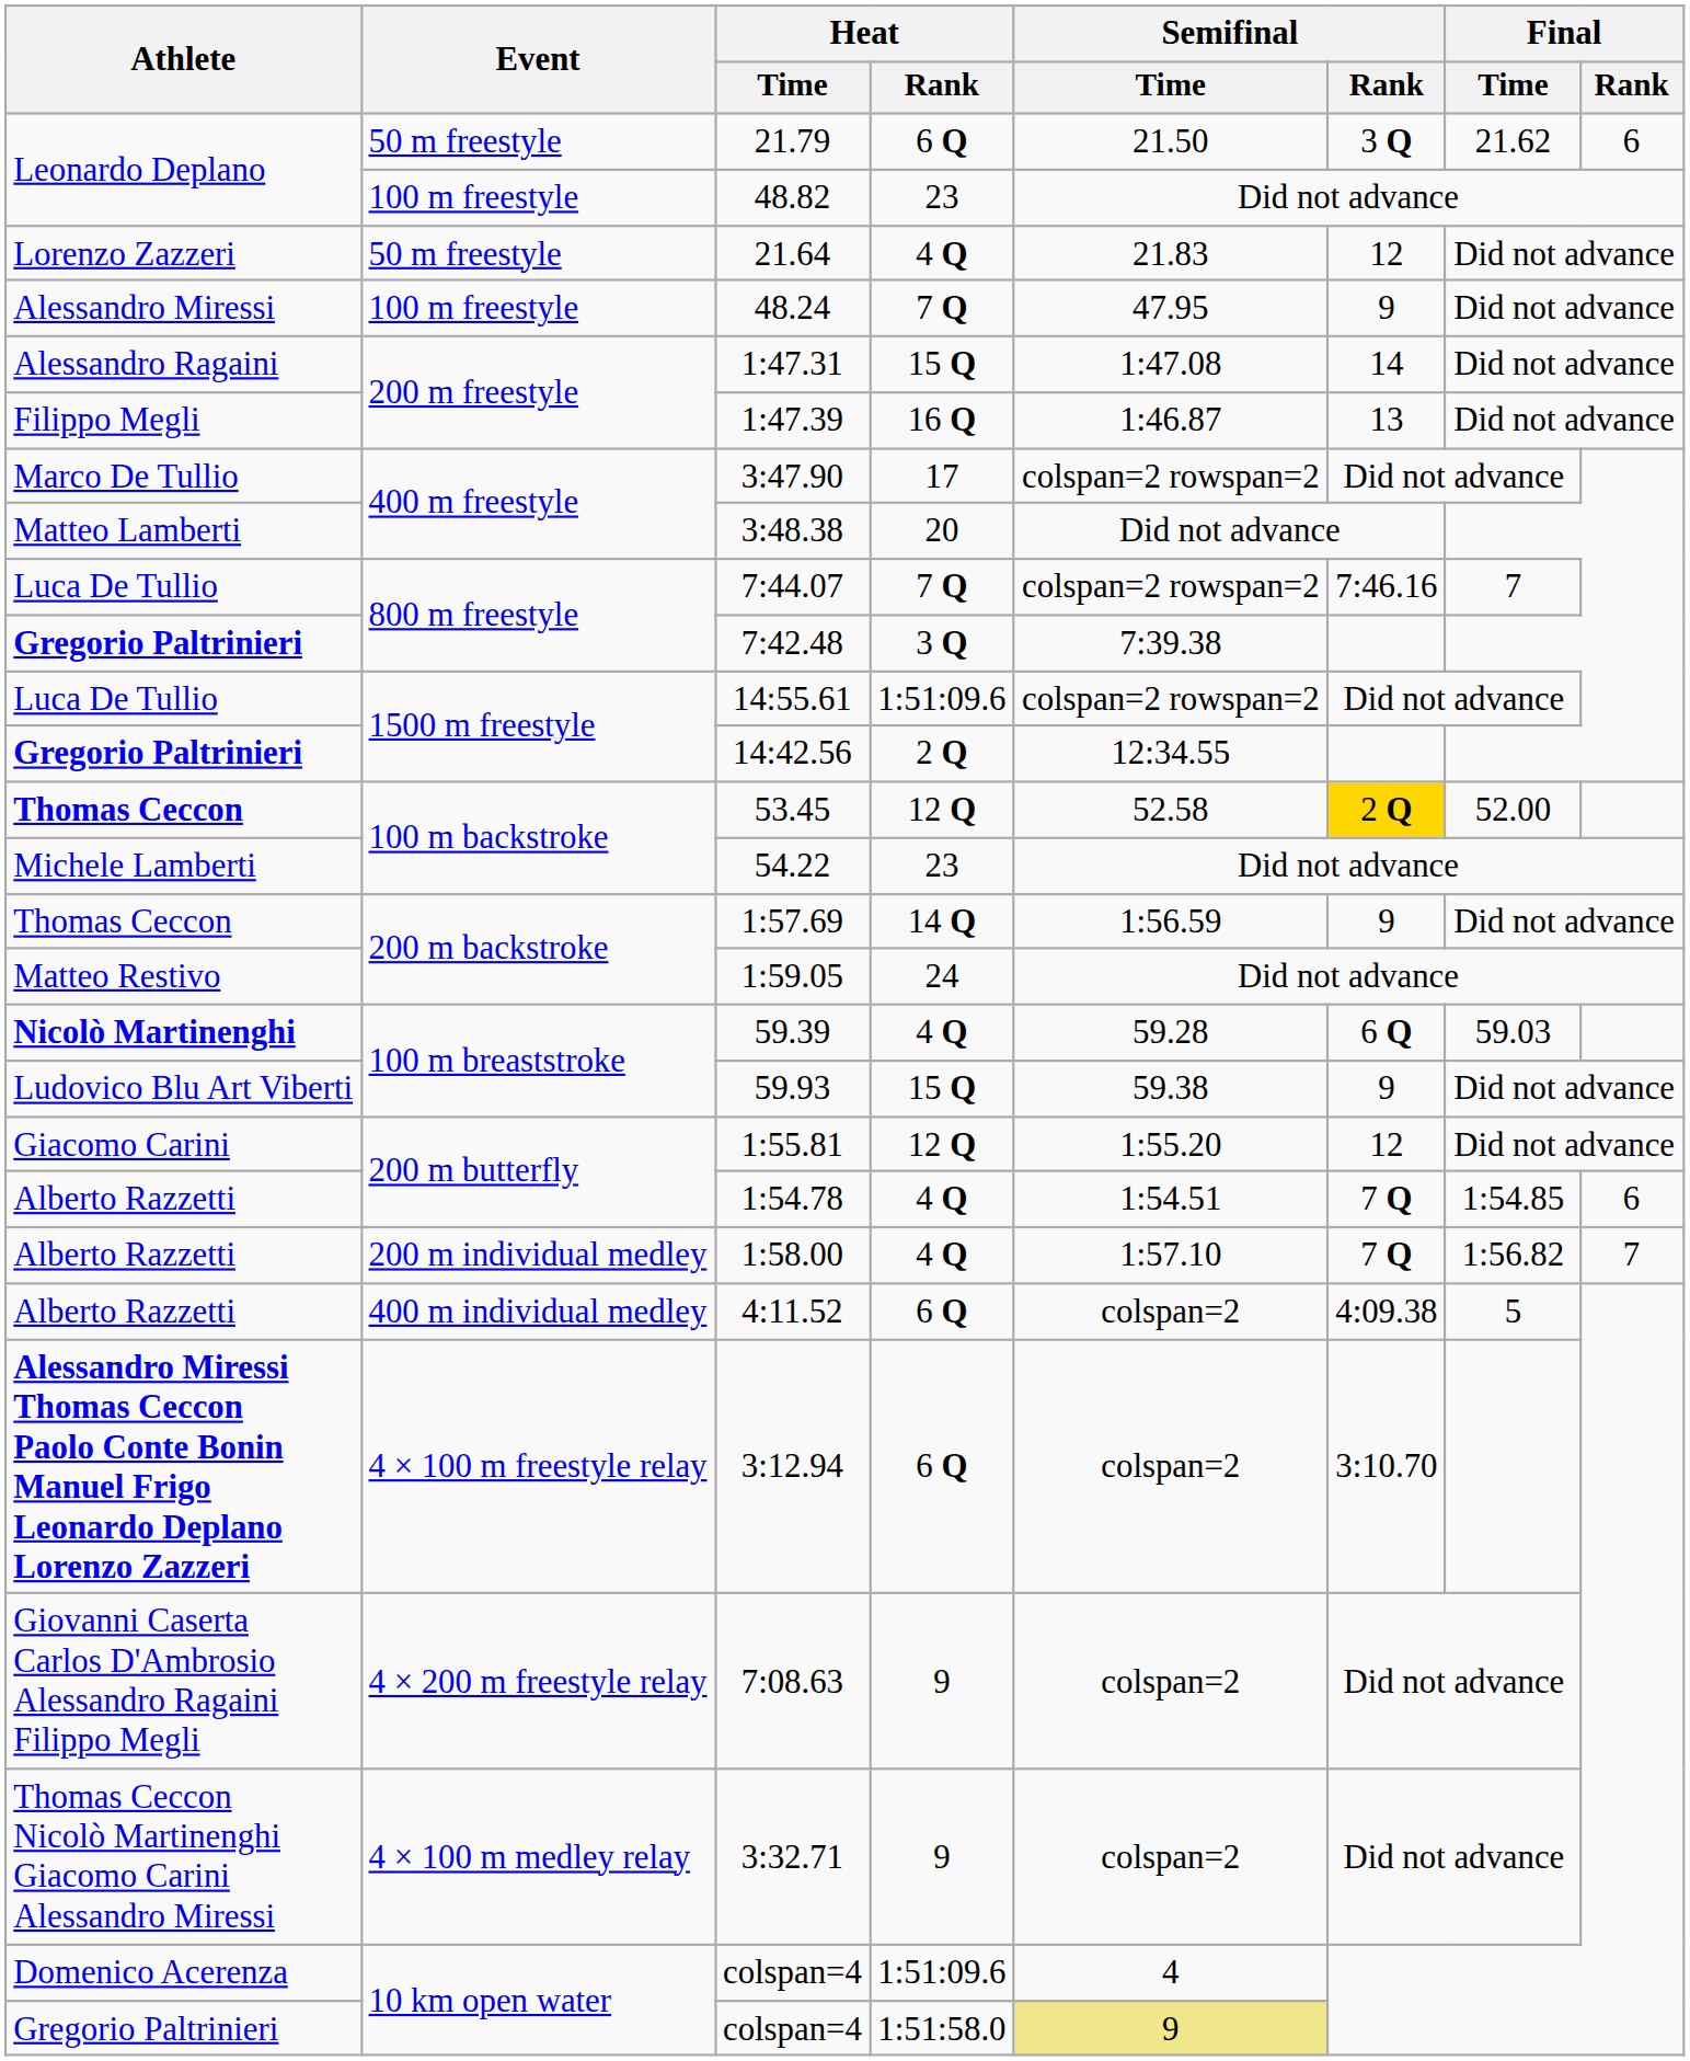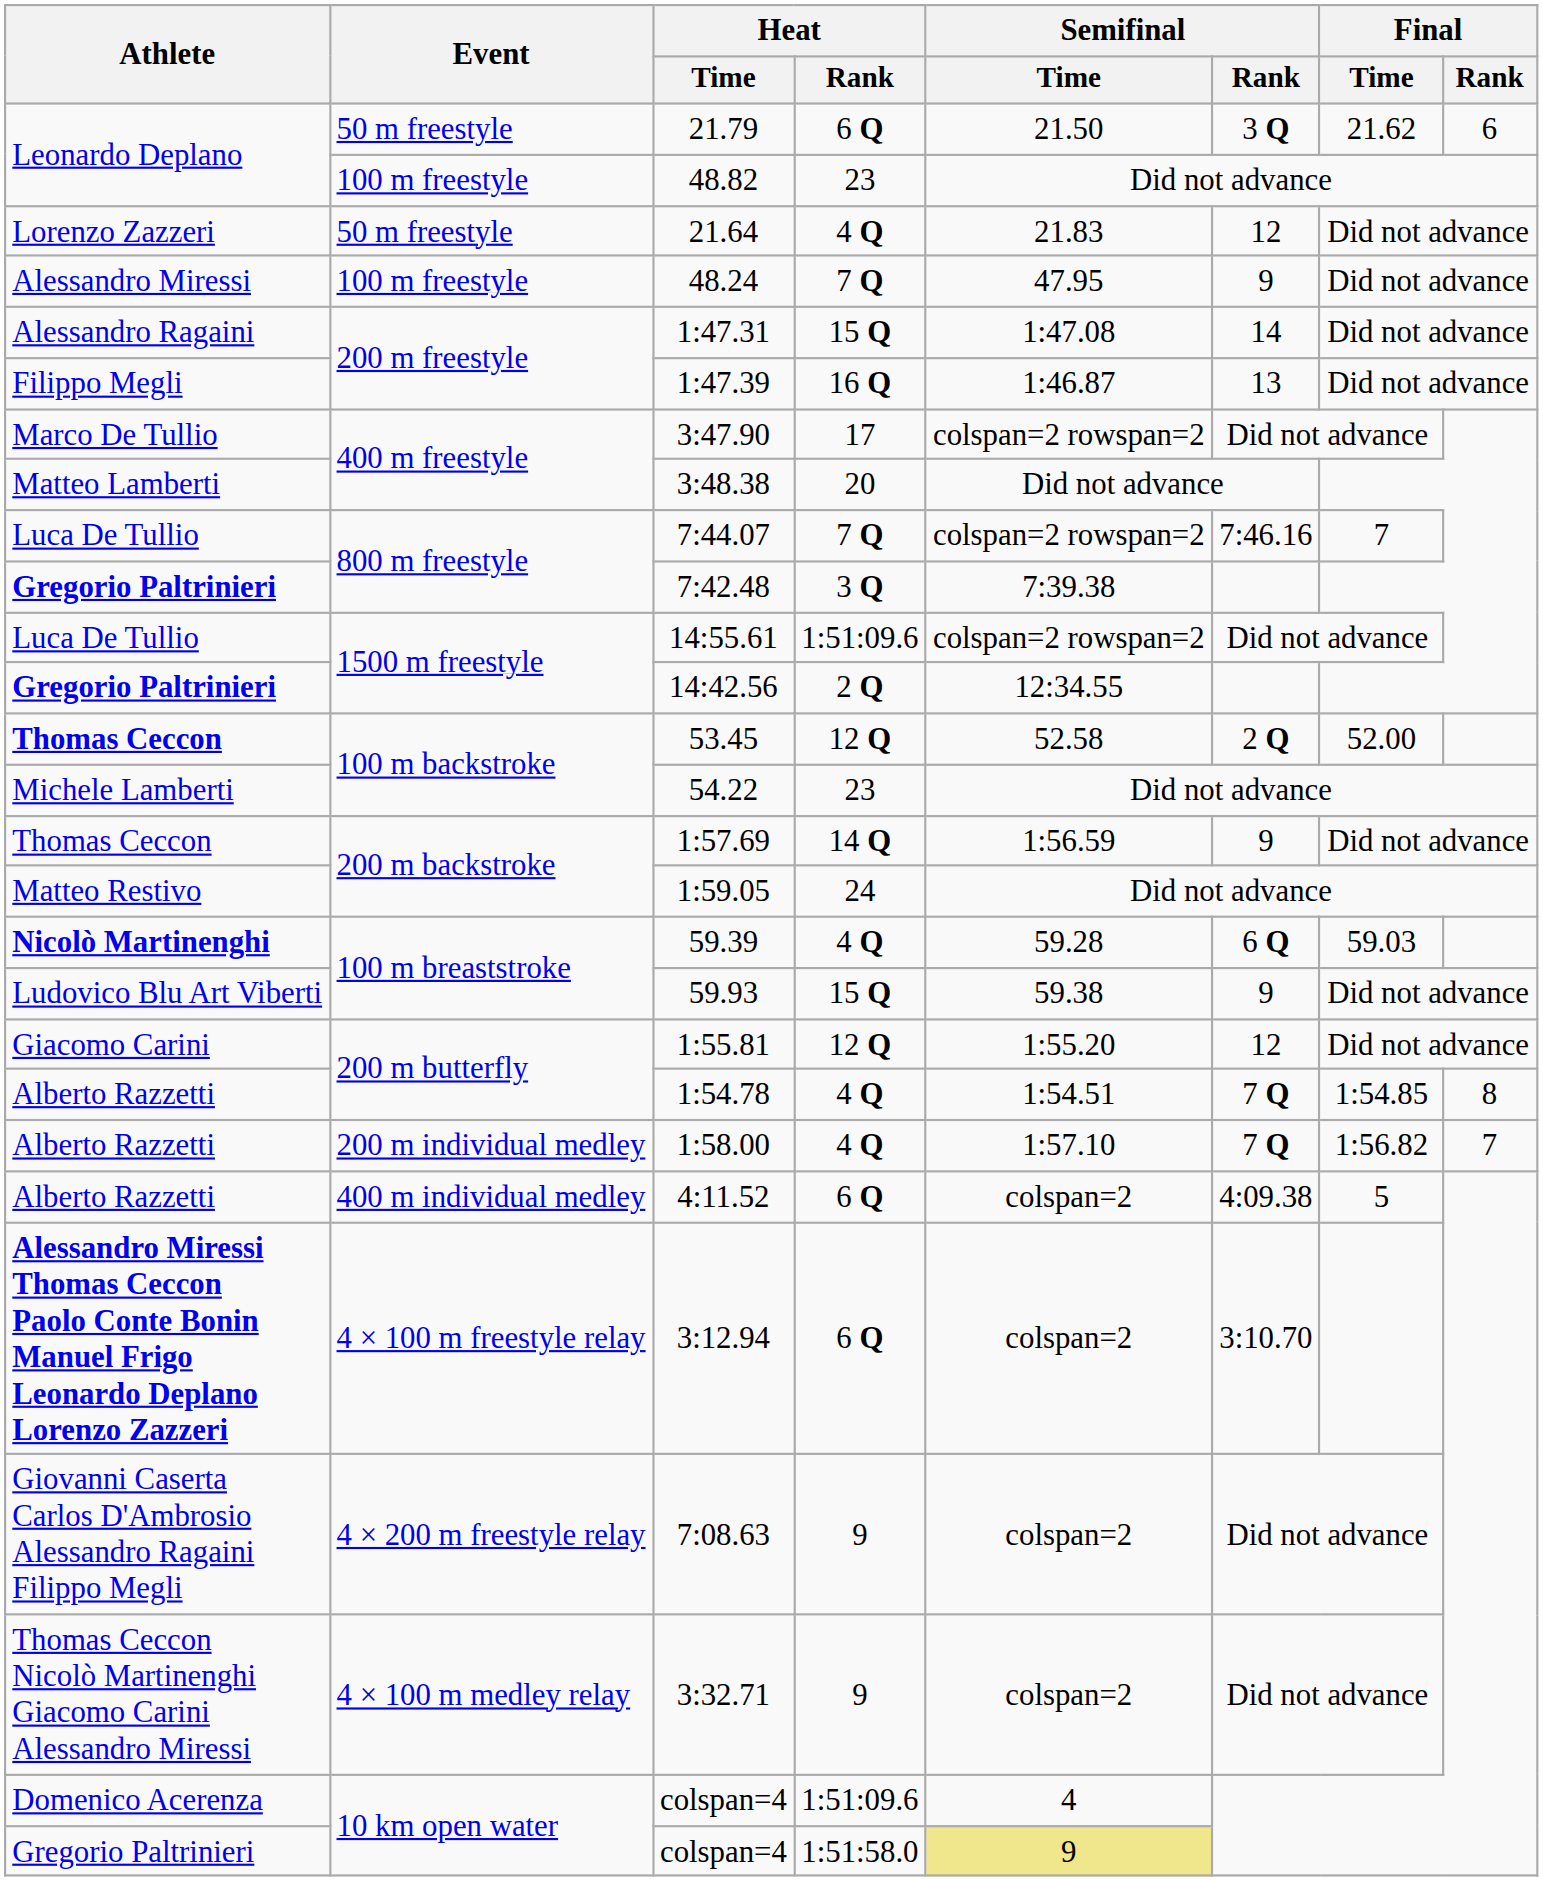53.45 | Semifinal / Rank: gold background -> no background
1:54.78 | Final / Rank: 6 -> 8
